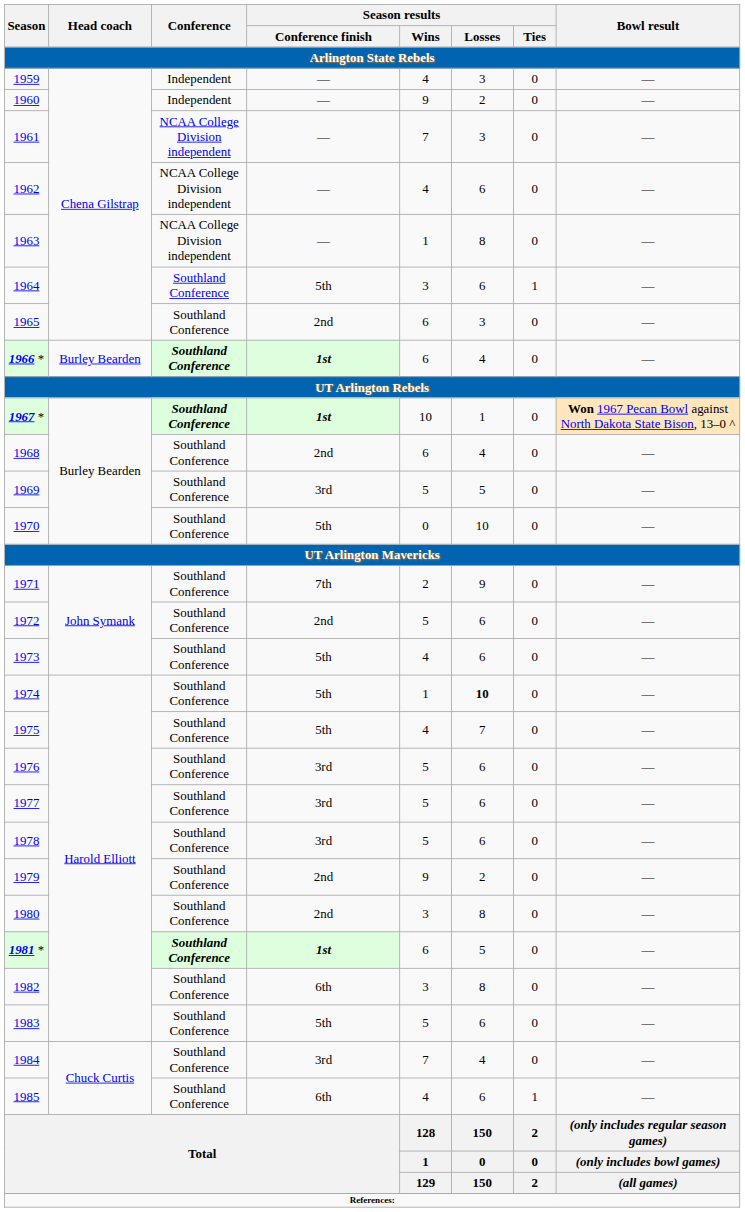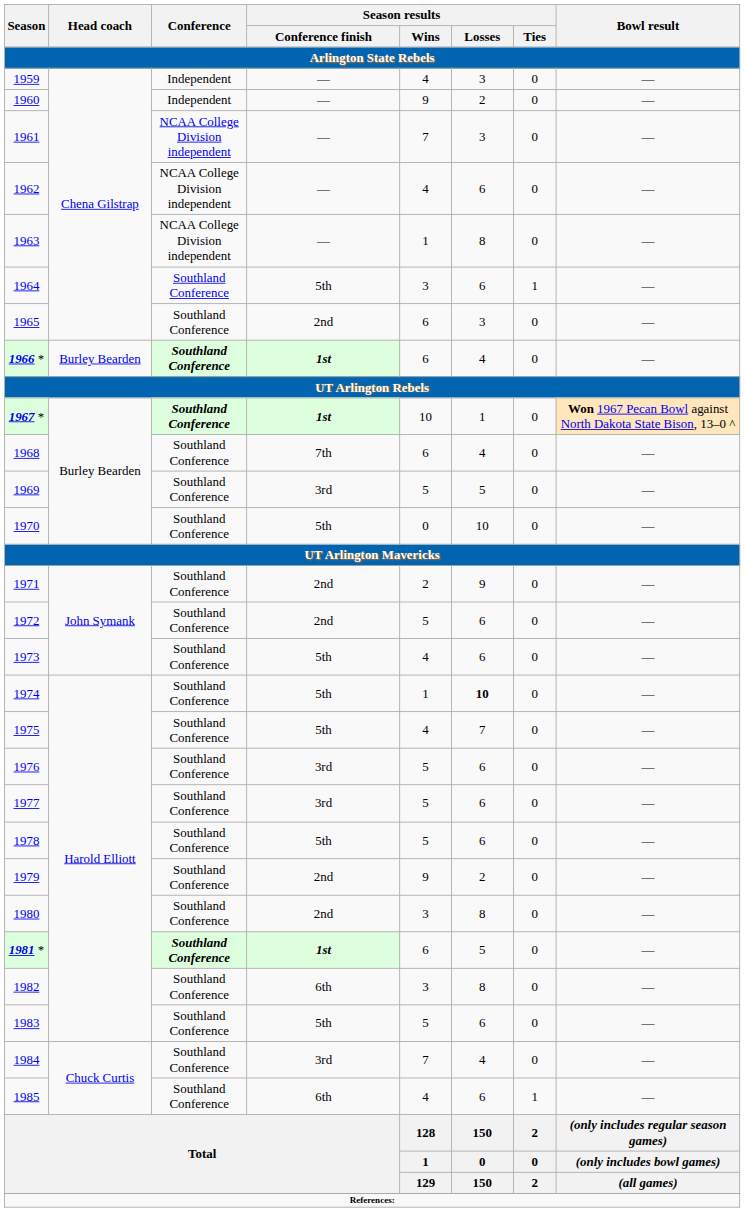1968 | Season results / Conference finish: 2nd -> 7th
1971 | Season results / Conference finish: 7th -> 2nd
1978 | Season results / Conference finish: 3rd -> 5th
